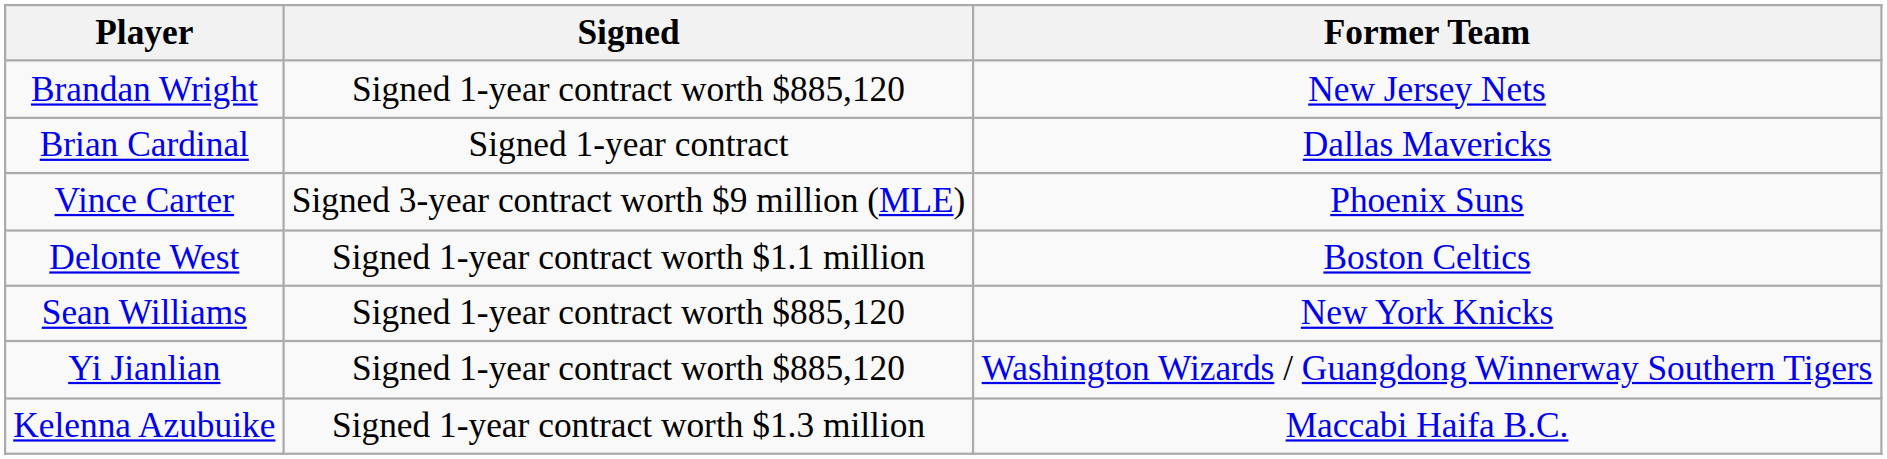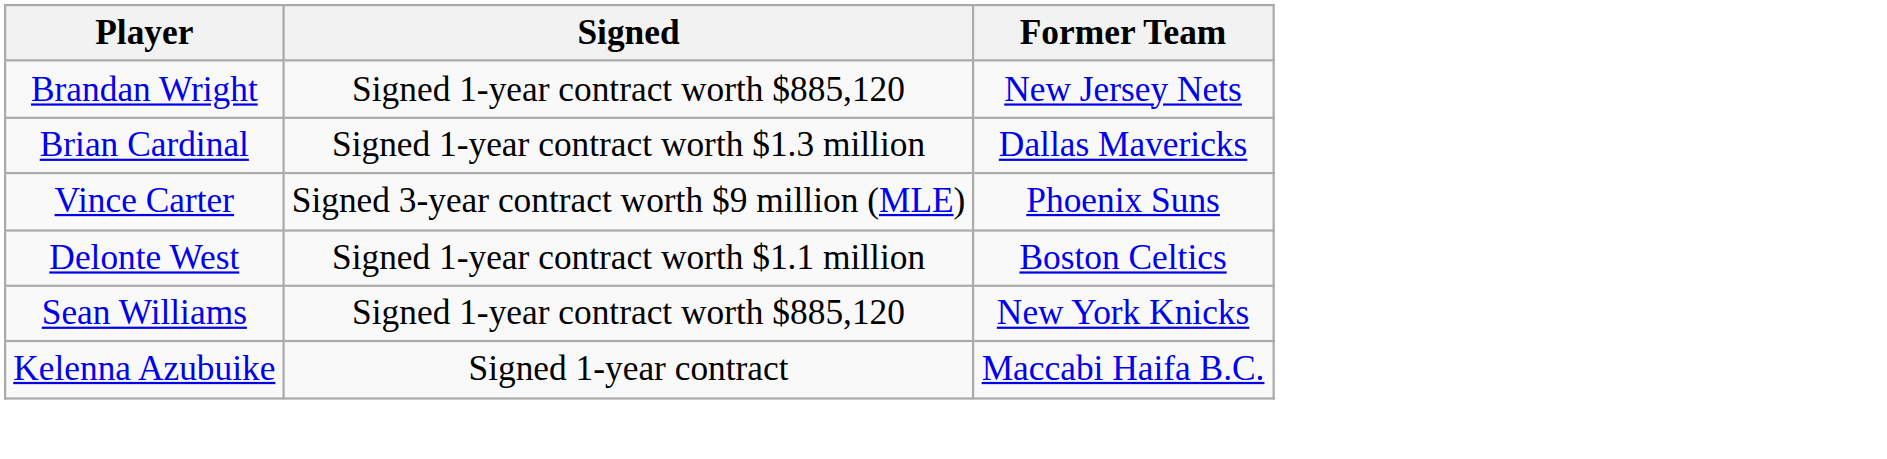Brian Cardinal | Signed: Signed 1-year contract -> Signed 1-year contract worth $1.3 million
- row: Yi Jianlian | Signed 1-year contract worth $885,120 | Washington Wizards / Guangdong Winnerway Southern Tigers
Kelenna Azubuike | Signed: Signed 1-year contract worth $1.3 million -> Signed 1-year contract
